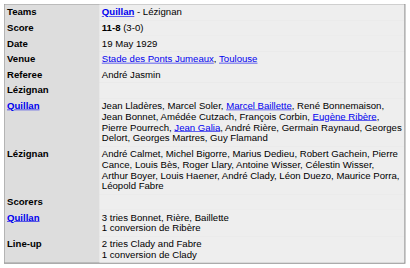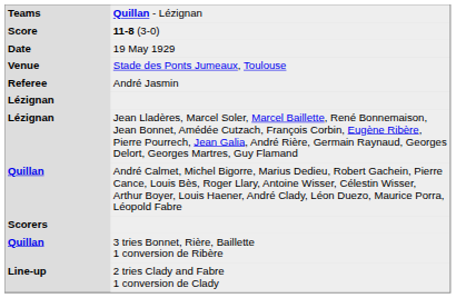row 7 | column 1: Quillan -> Lézignan
row 8 | column 1: Lézignan -> Quillan
